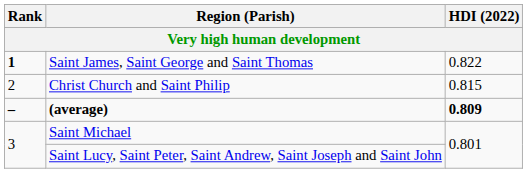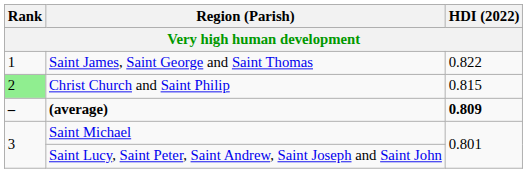Saint James, Saint George and Saint Thomas | Rank: bold -> normal
Christ Church and Saint Philip | Rank: no background -> lightgreen background
